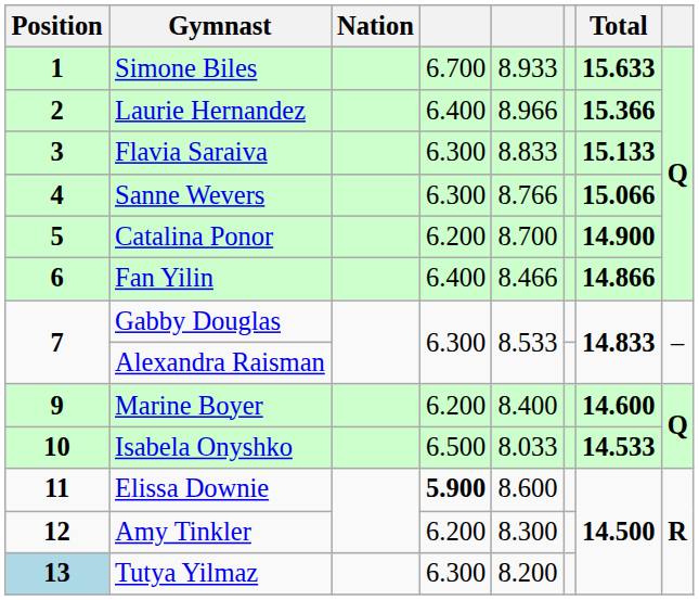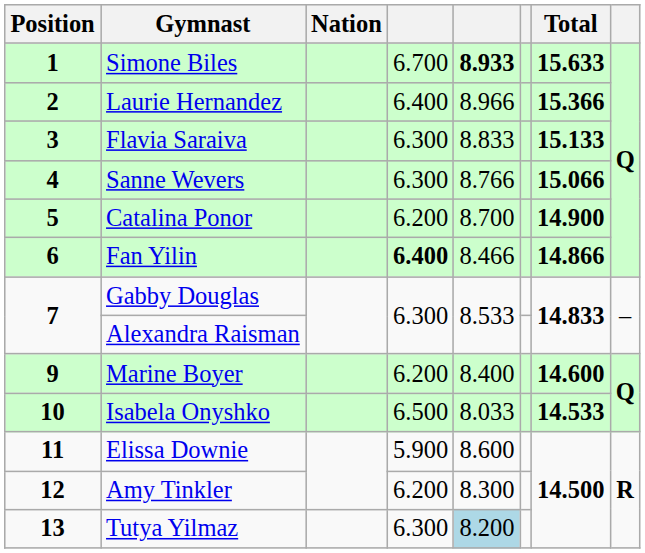Simone Biles | column 5: normal -> bold
Fan Yilin | column 4: normal -> bold
Elissa Downie | column 4: bold -> normal
Tutya Yilmaz | Position: lightblue background -> no background
Tutya Yilmaz | column 5: no background -> lightblue background
